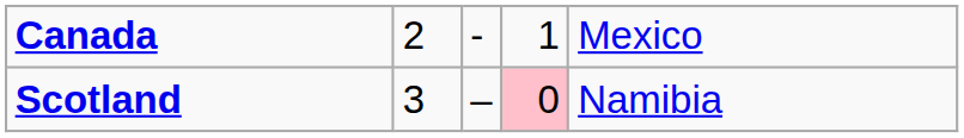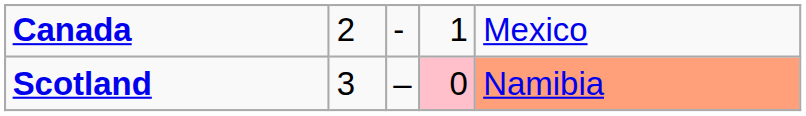Scotland | column 5: no background -> lightsalmon background
